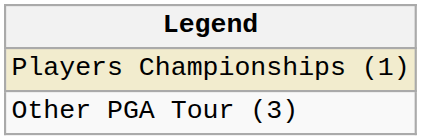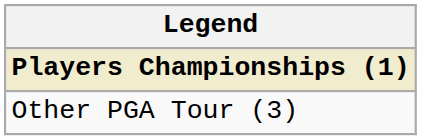row 2 | column 1: normal -> bold
